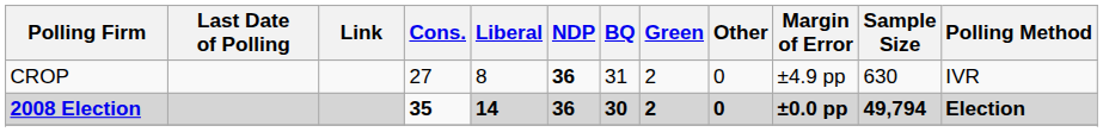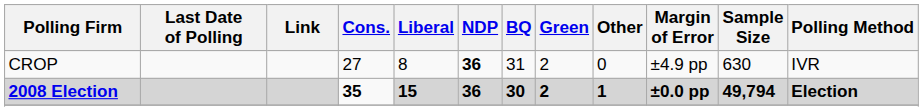2008 Election | Liberal: 14 -> 15
2008 Election | Other: 0 -> 1
